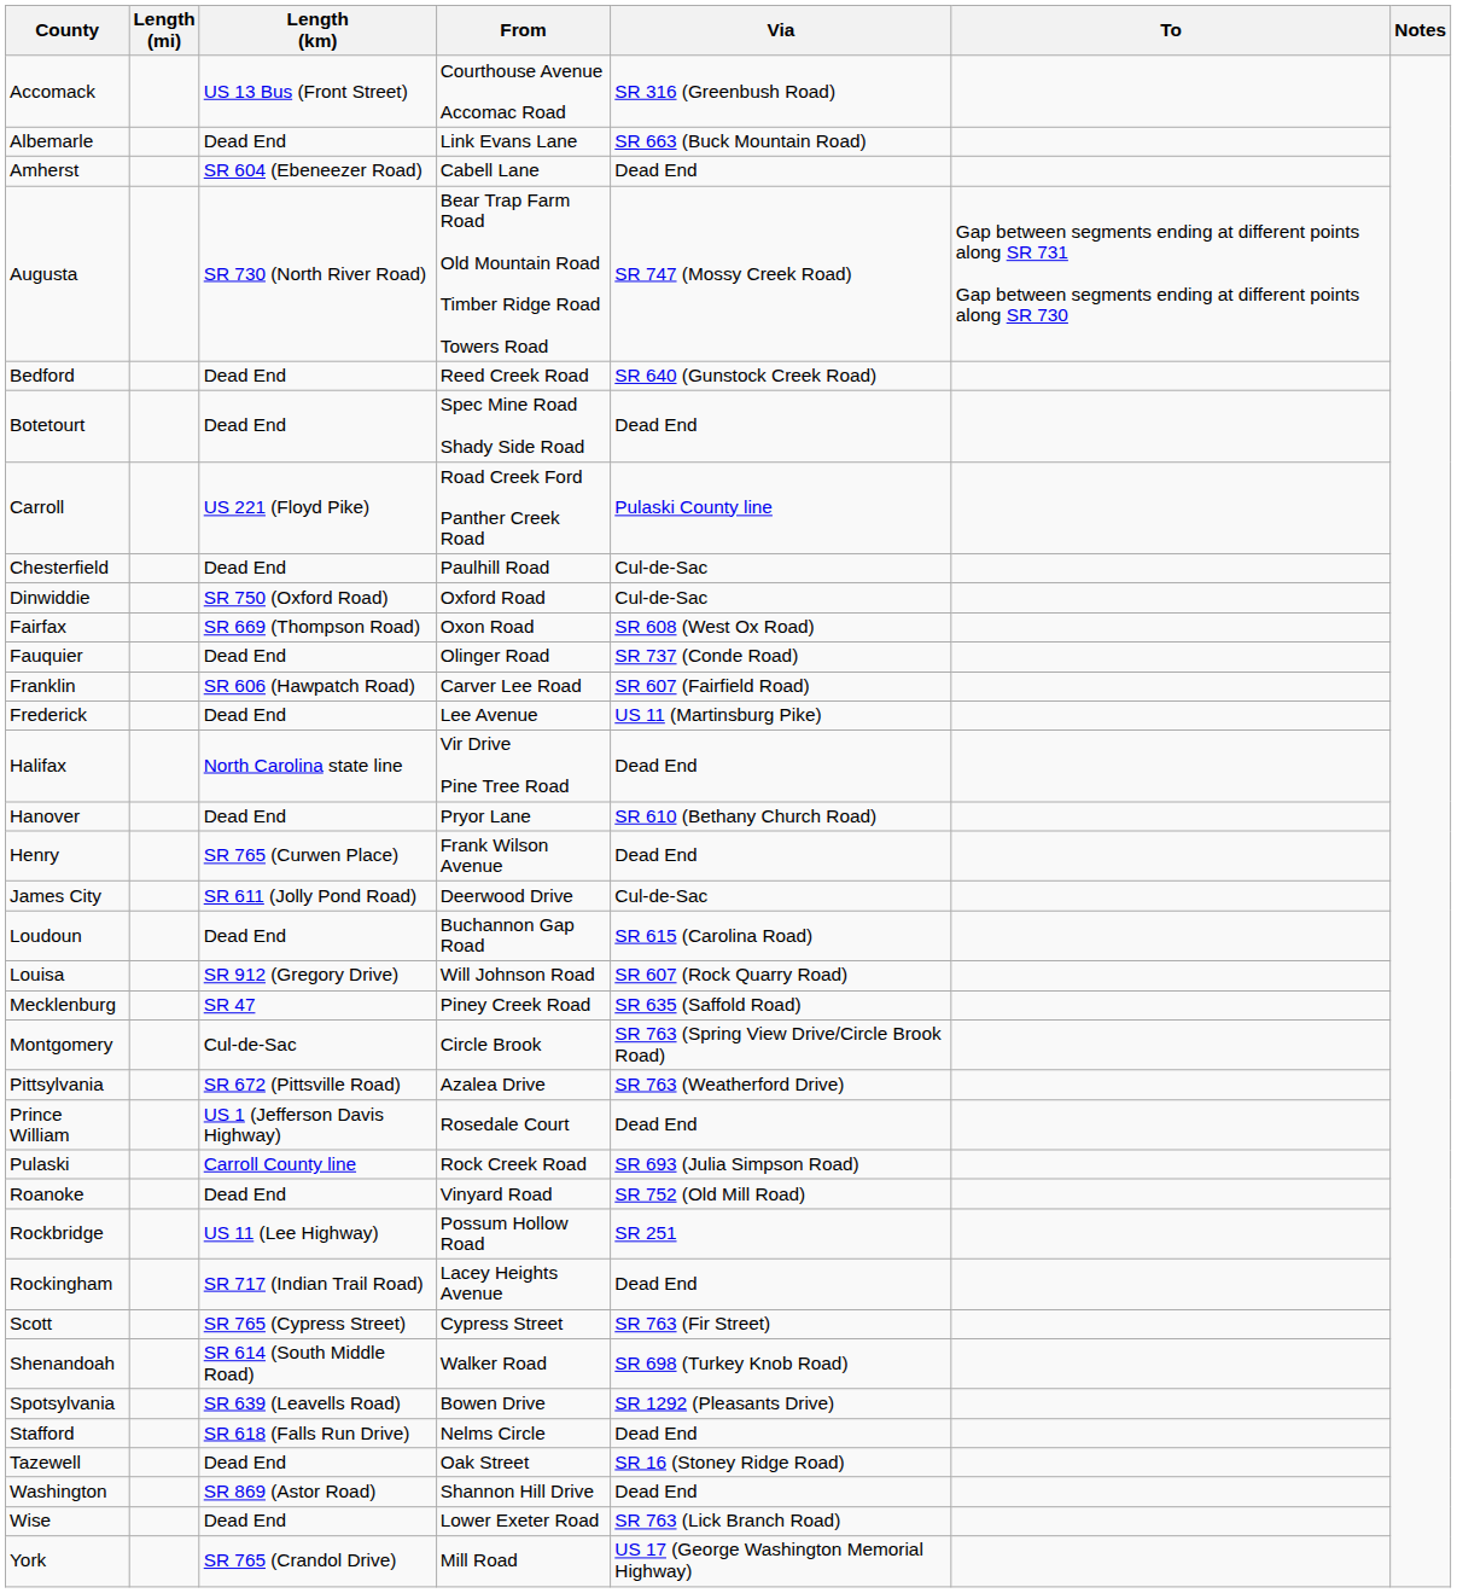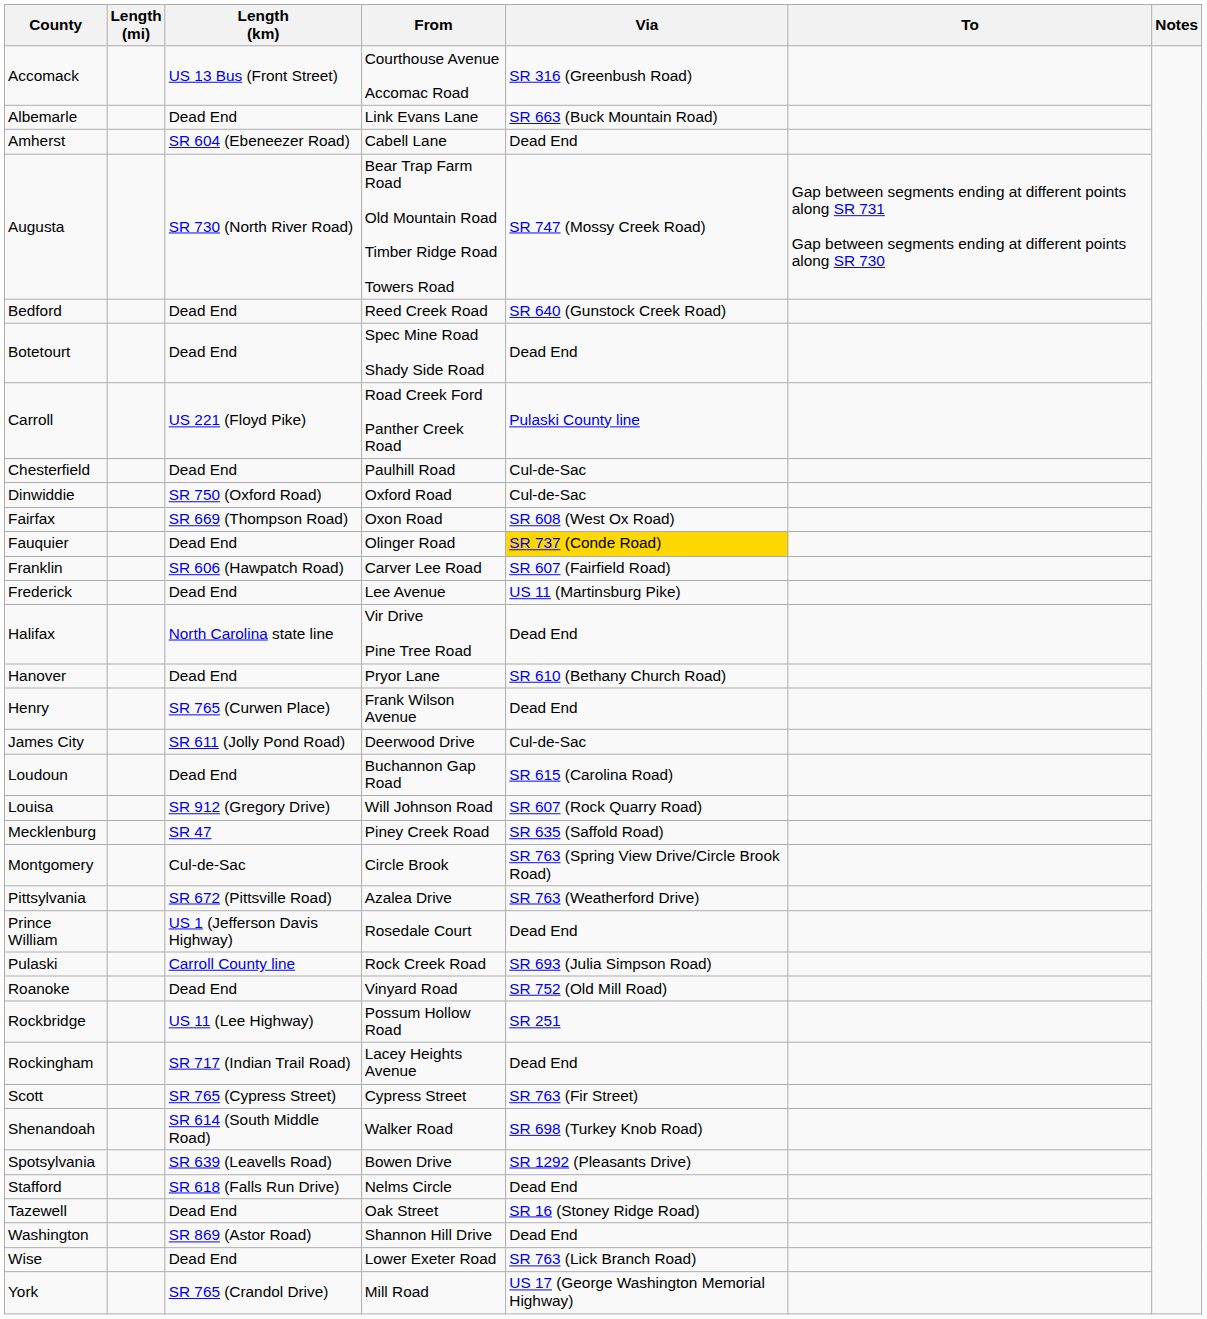Fauquier | Via: no background -> gold background
